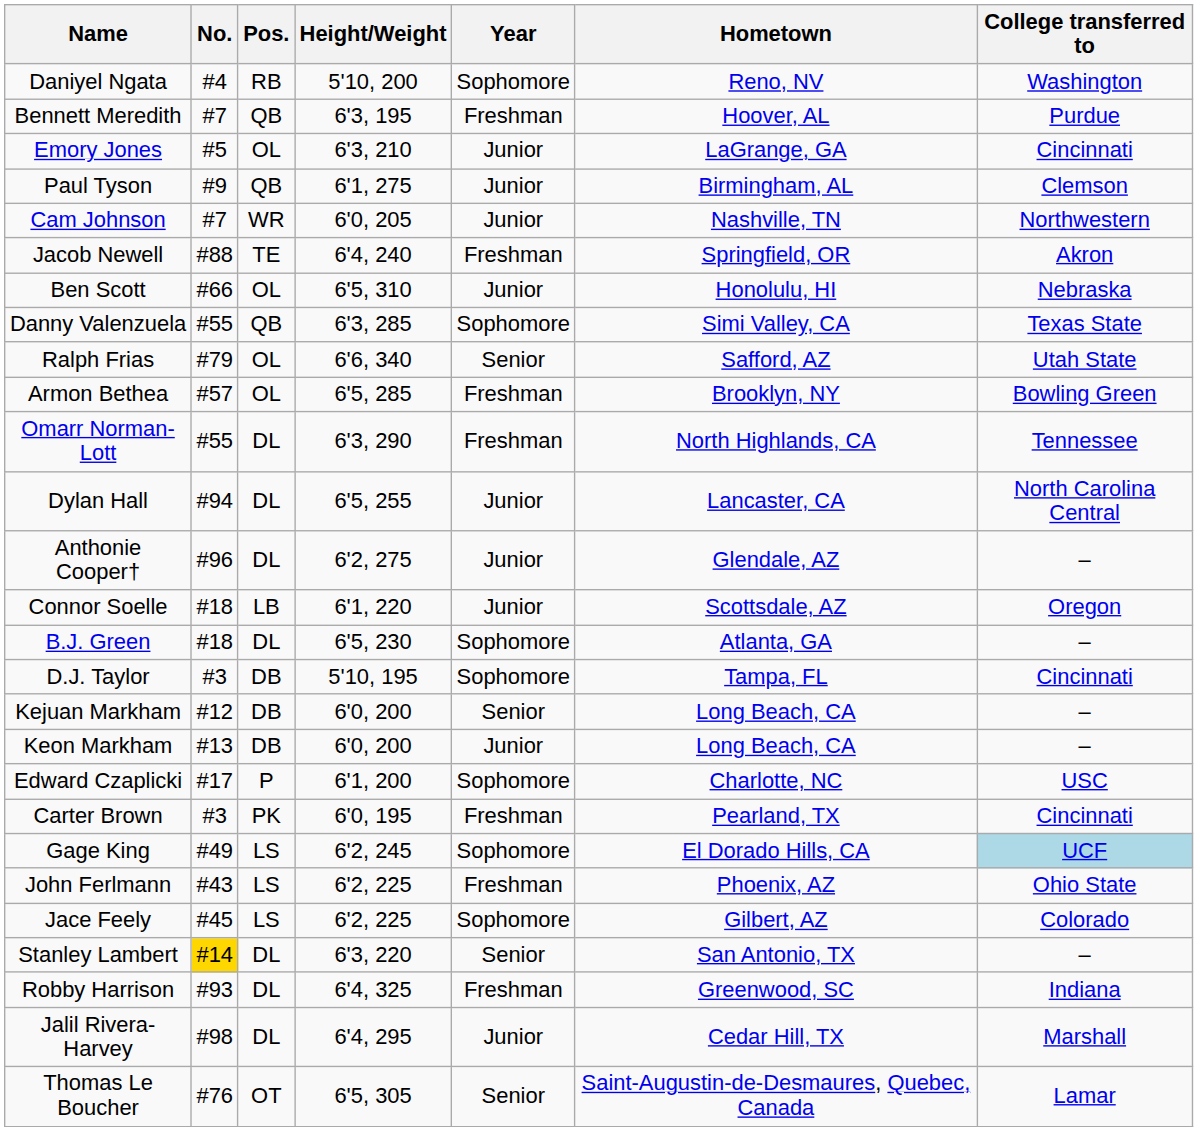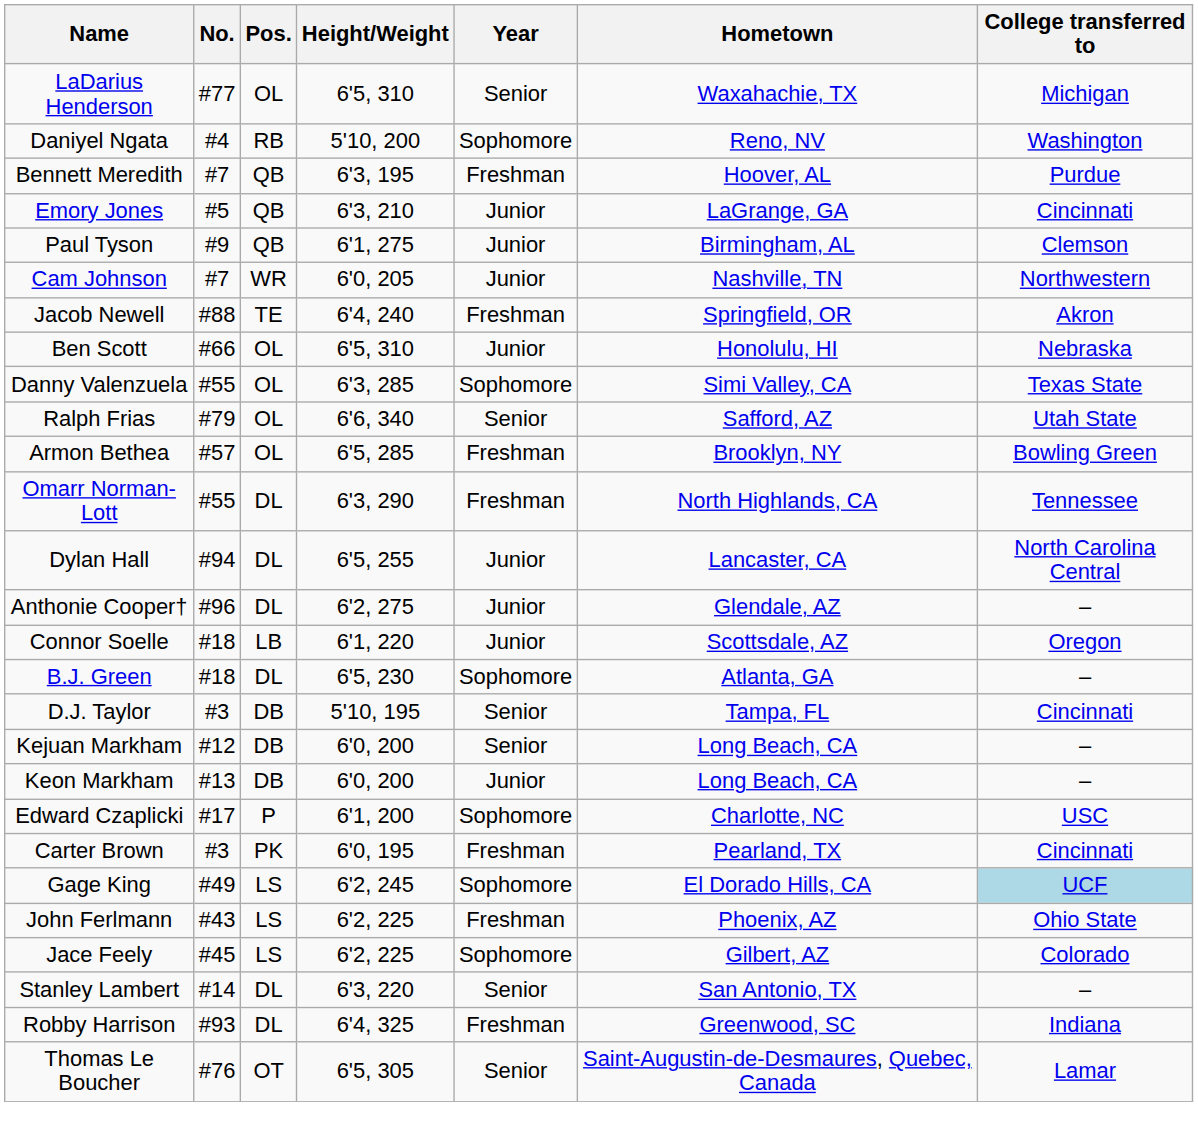+ row: LaDarius Henderson | #77 | OL | 6'5, 310 | Senior | Waxahachie, TX | Michigan
Emory Jones | Pos.: OL -> QB
Danny Valenzuela | Pos.: QB -> OL
D.J. Taylor | Year: Sophomore -> Senior
Stanley Lambert | No.: gold background -> no background
- row: Jalil Rivera-Harvey | #98 | DL | 6'4, 295 | Junior | Cedar Hill, TX | Marshall
